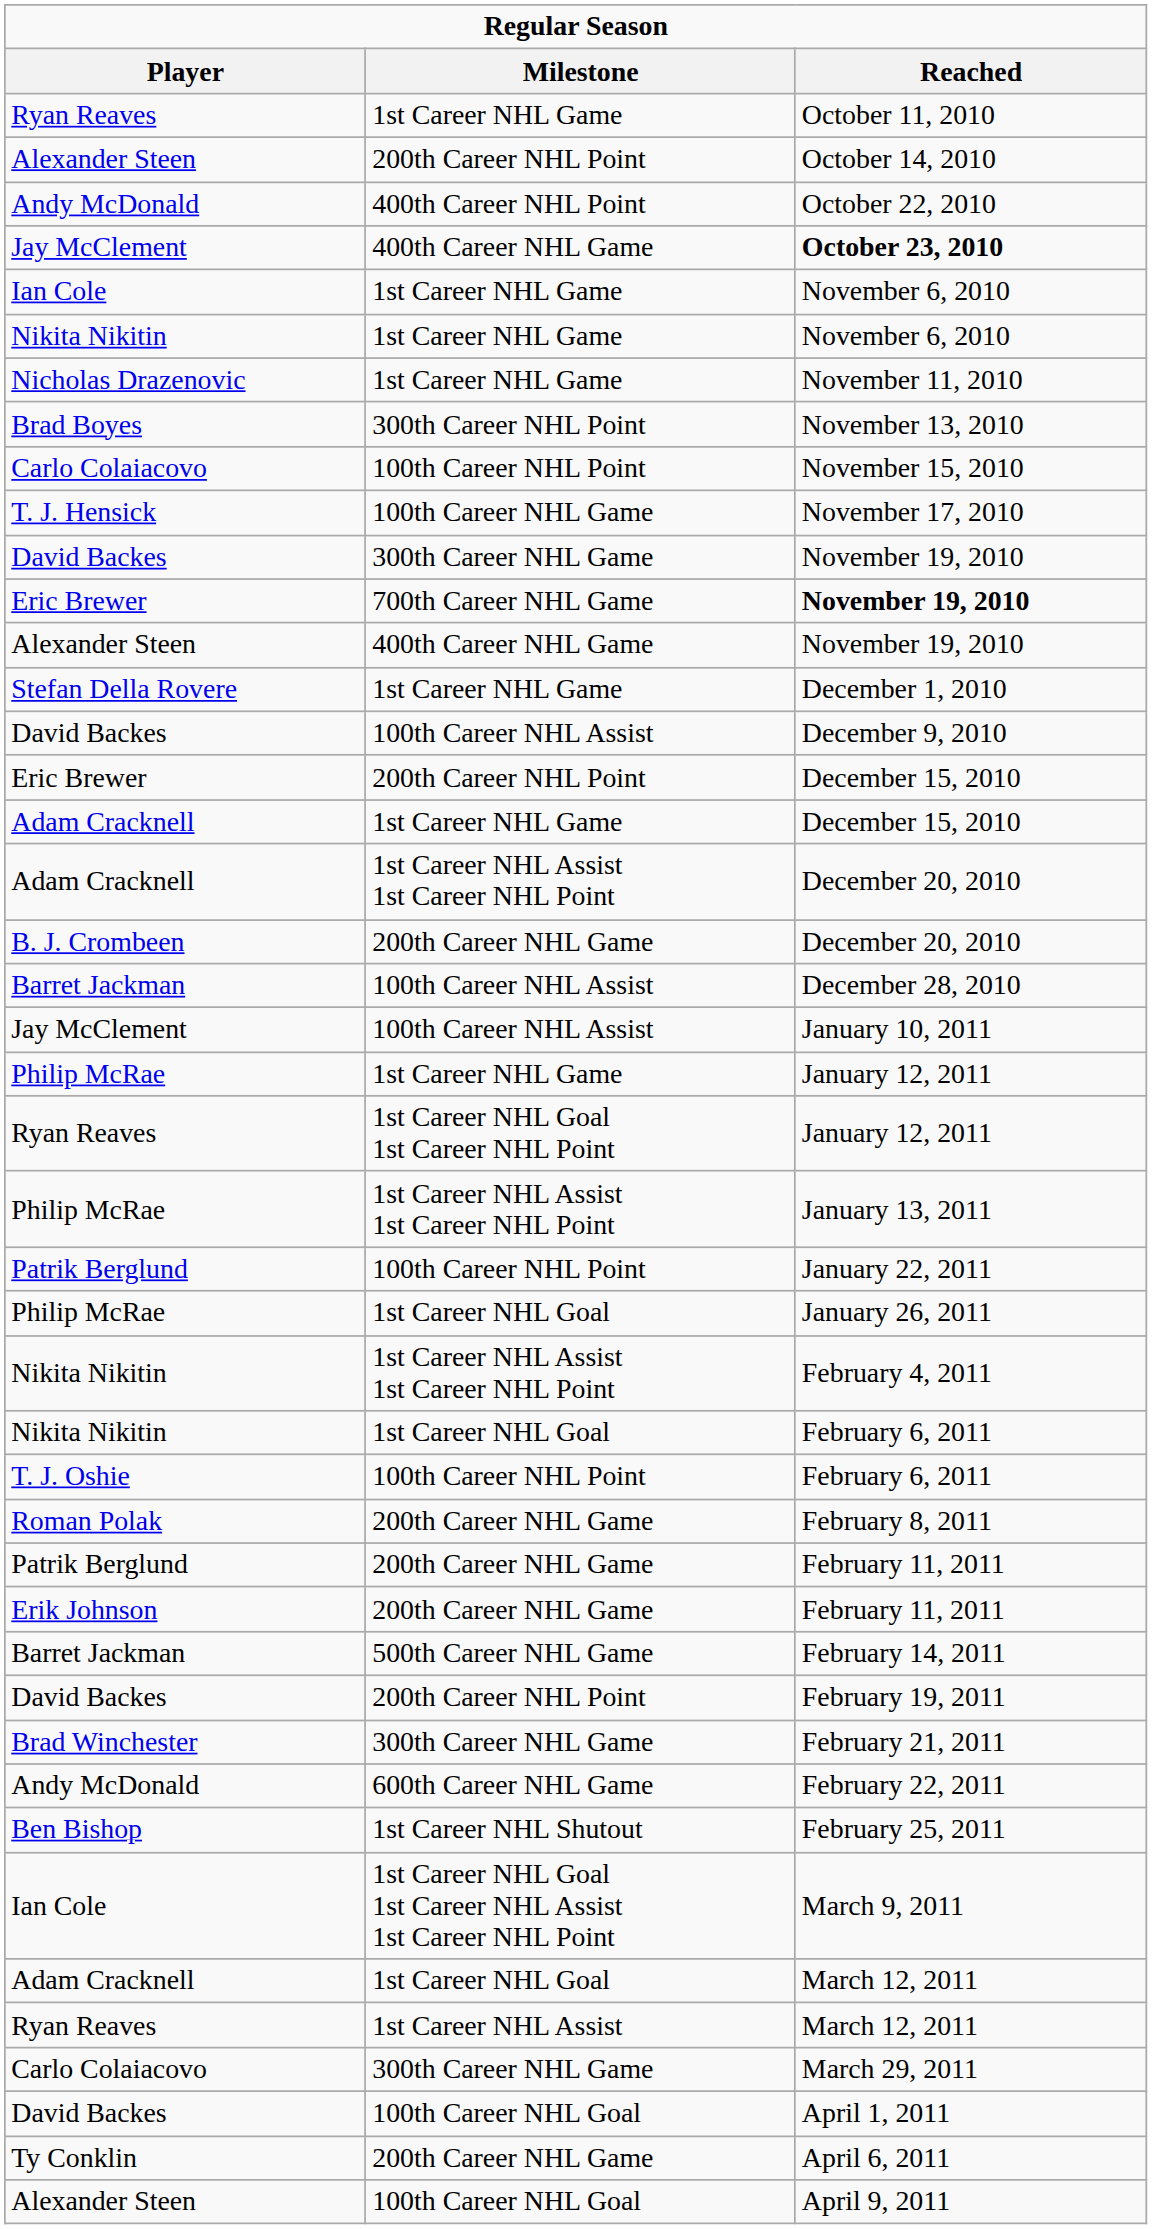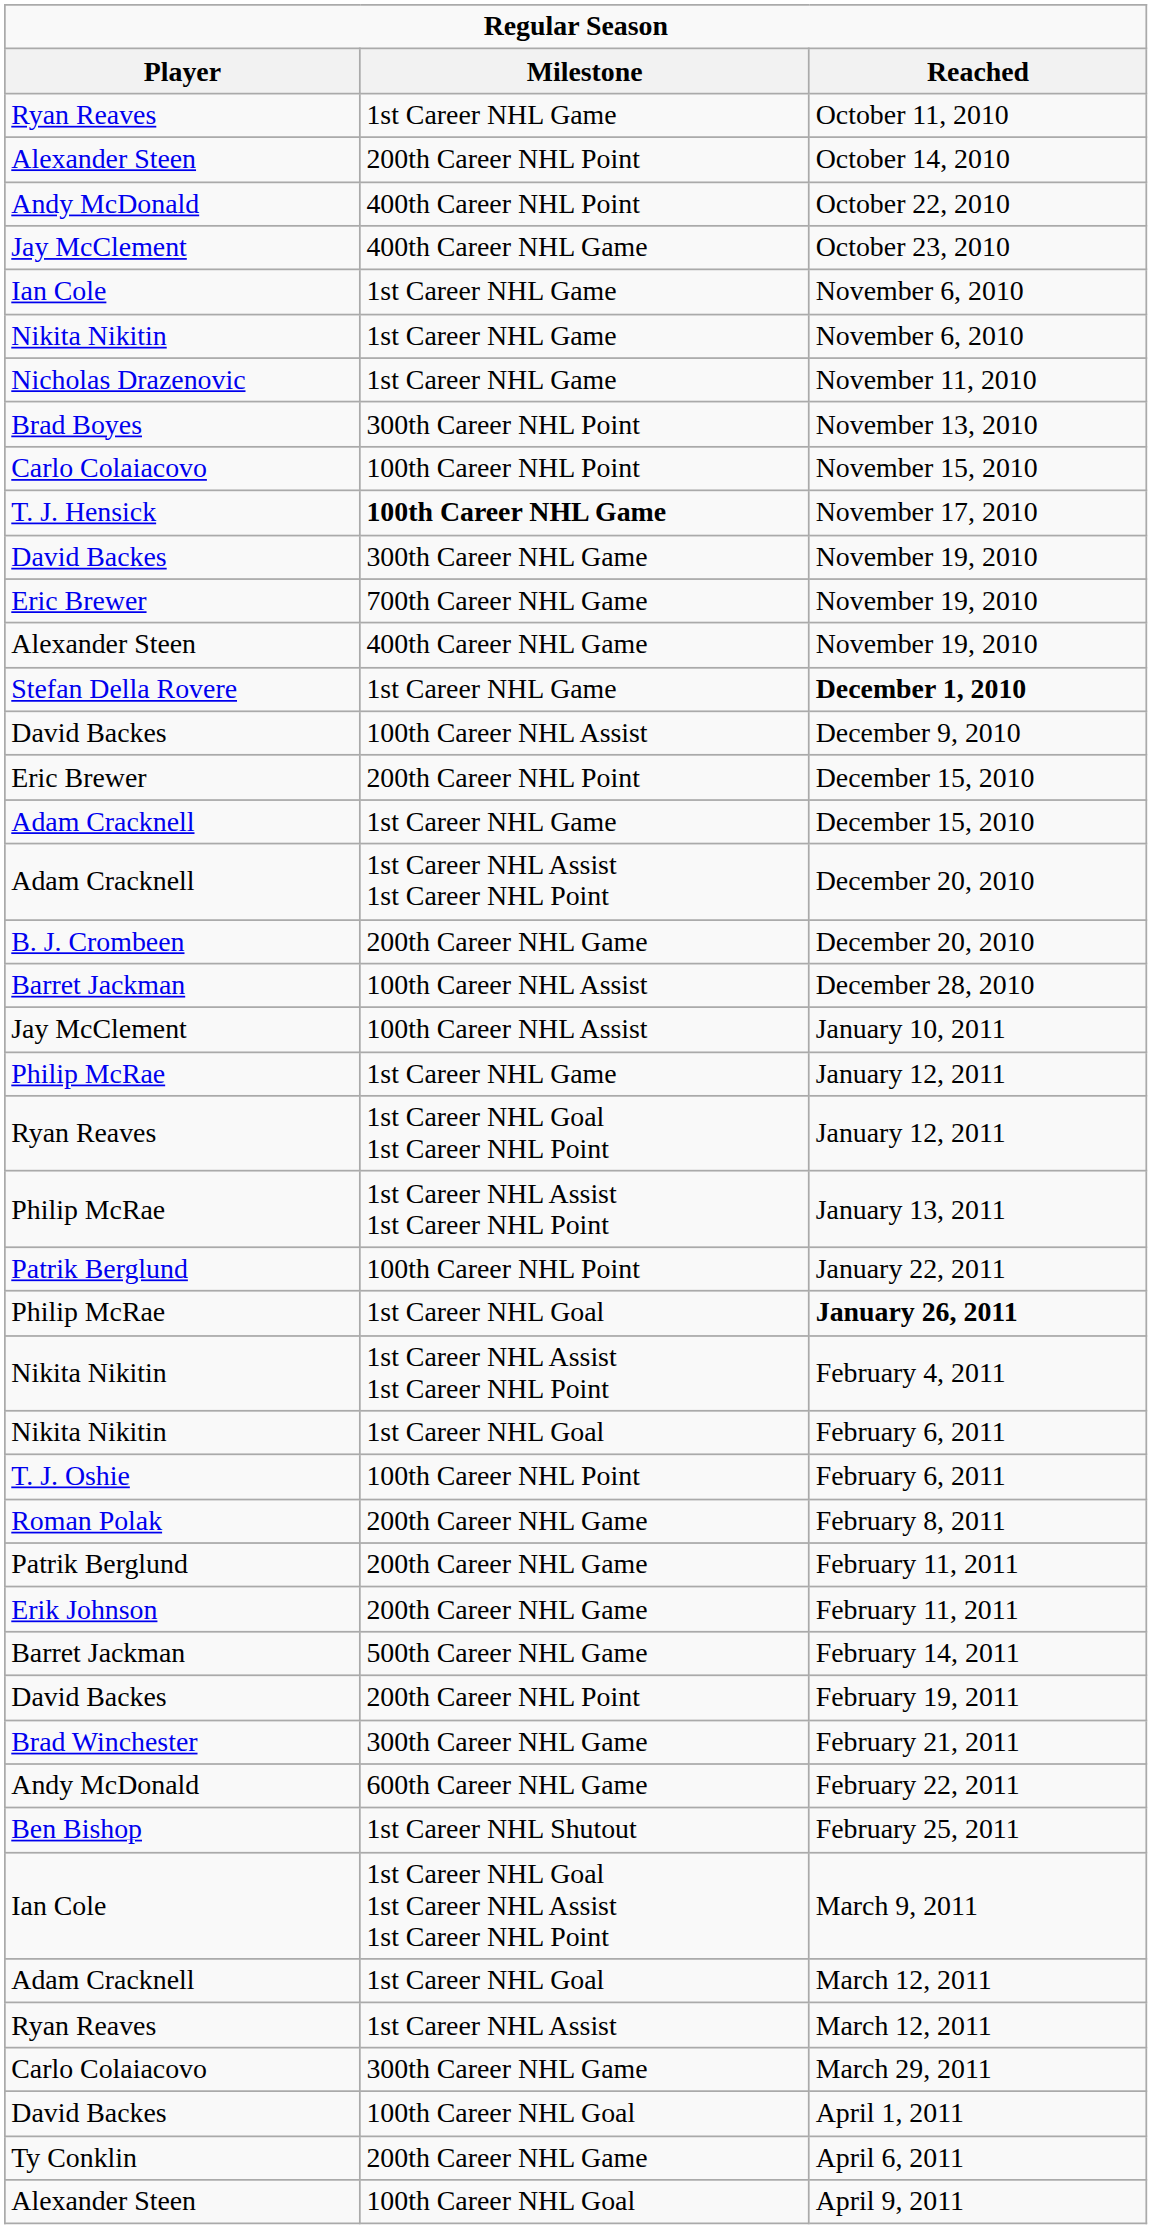row 6 | Reached: bold -> normal
row 12 | Milestone: normal -> bold
row 14 | Reached: bold -> normal
row 16 | Reached: normal -> bold
row 28 | Reached: normal -> bold
